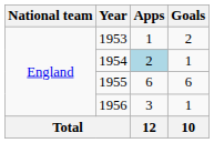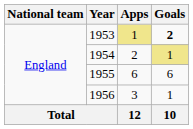1953 | Apps: no background -> khaki background
1953 | Goals: normal -> bold
1954 | Apps: lightblue background -> no background
1954 | Goals: no background -> khaki background
